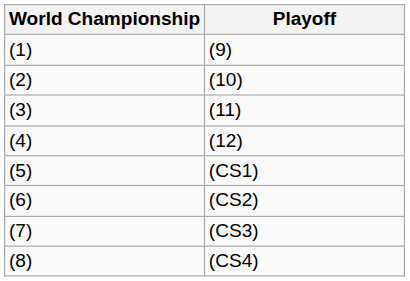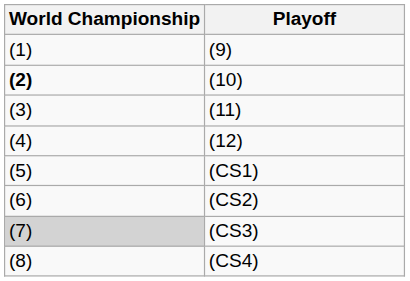(10) | World Championship: normal -> bold
(CS3) | World Championship: no background -> lightgrey background
